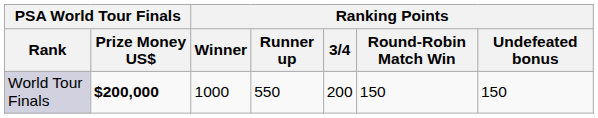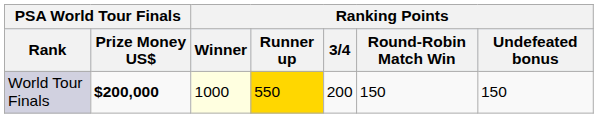World Tour Finals | Ranking Points / Winner: no background -> lightyellow background
World Tour Finals | Ranking Points / Runner up: no background -> gold background
